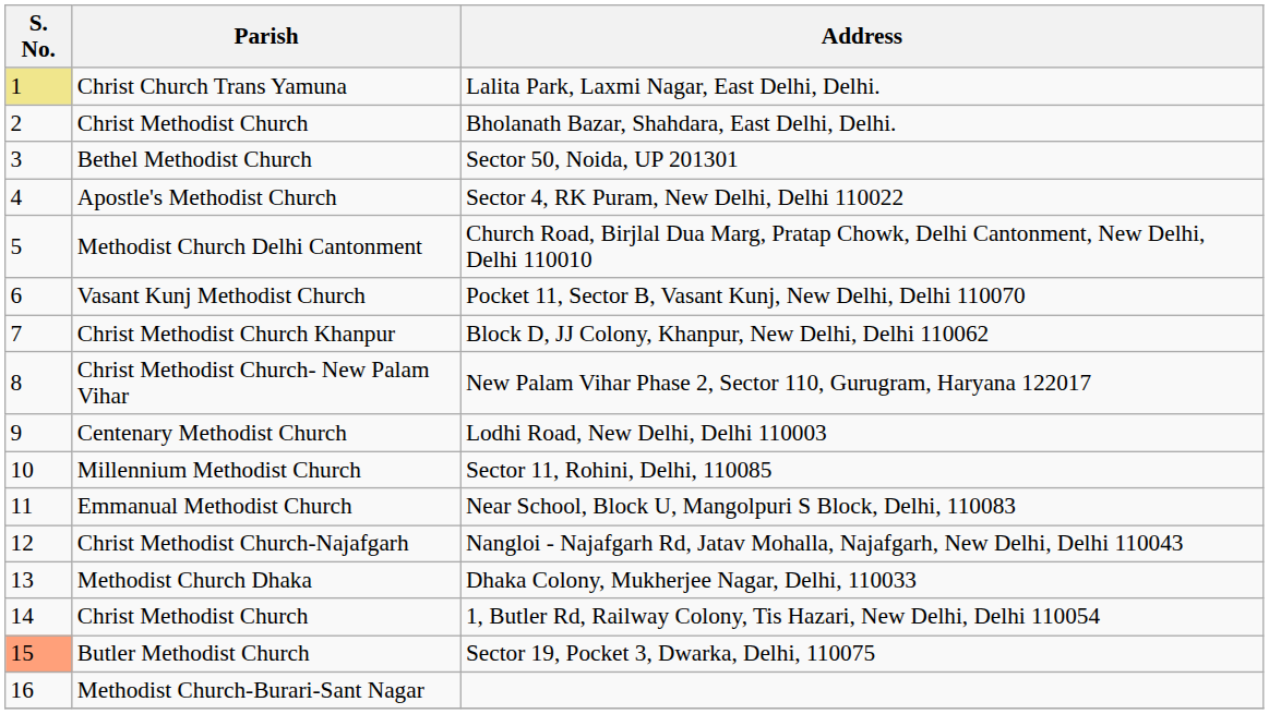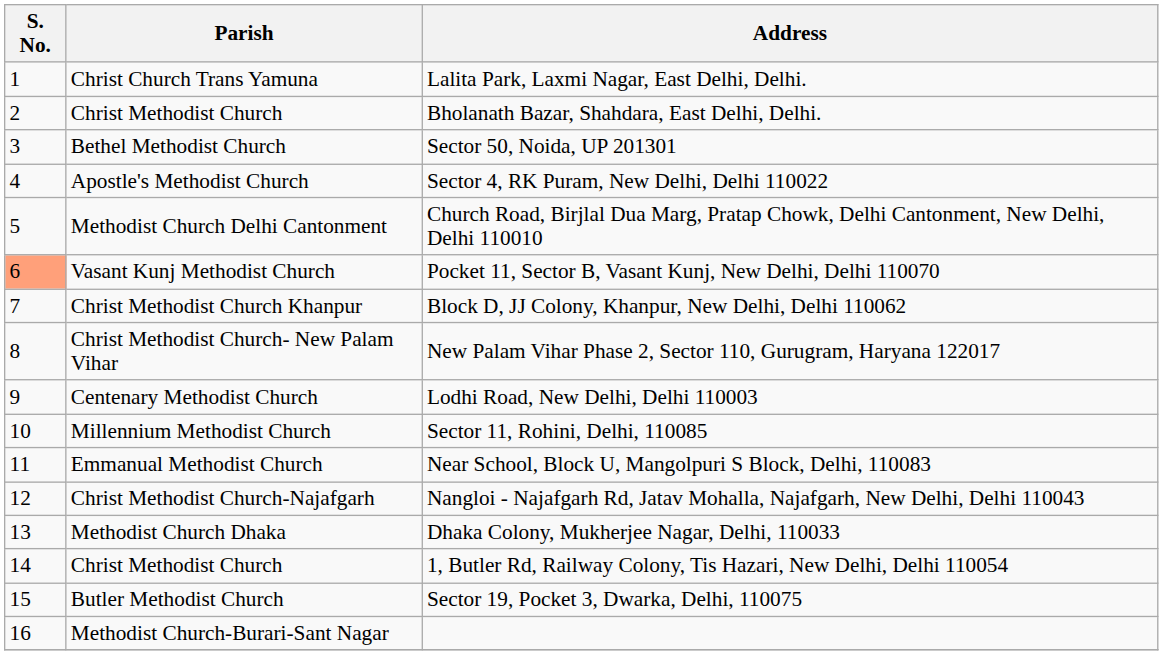Lalita Park, Laxmi Nagar, East Delhi, Delhi. | S. No.: khaki background -> no background
Pocket 11, Sector B, Vasant Kunj, New Delhi, Delhi 110070 | S. No.: no background -> lightsalmon background
Sector 19, Pocket 3, Dwarka, Delhi, 110075 | S. No.: lightsalmon background -> no background
